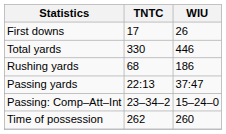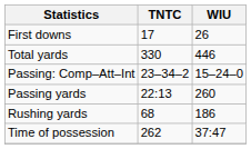rows swapped: Rushing yards <-> Passing: Comp–Att–Int
Passing yards | WIU: 37:47 -> 260
Time of possession | WIU: 260 -> 37:47
